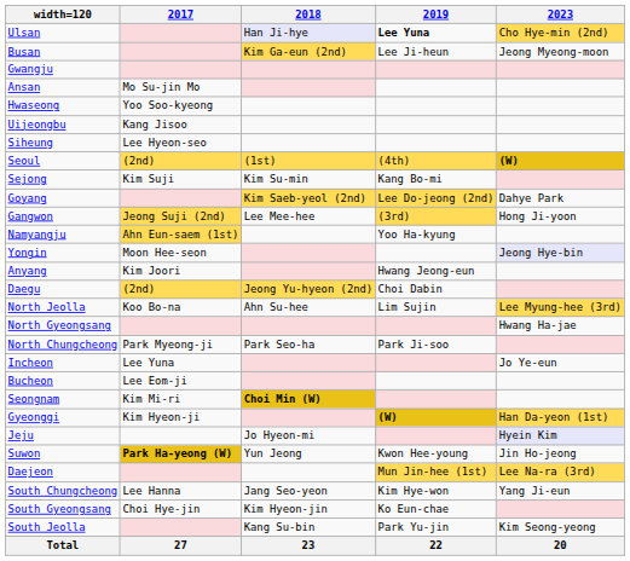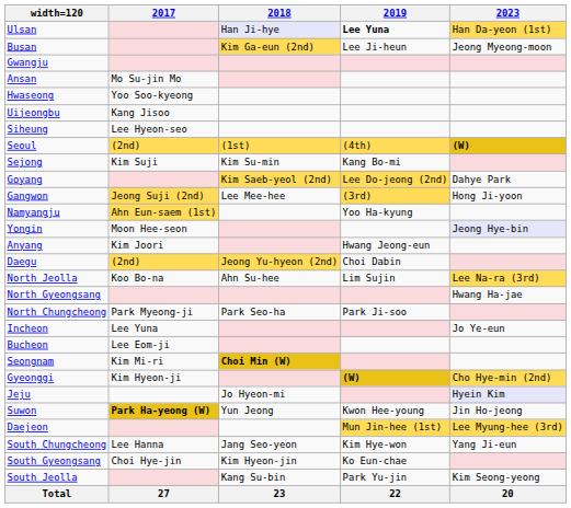Ulsan | 2023: Cho Hye-min (2nd) -> Han Da-yeon (1st)
North Jeolla | 2023: Lee Myung-hee (3rd) -> Lee Na-ra (3rd)
Gyeonggi | 2023: Han Da-yeon (1st) -> Cho Hye-min (2nd)
Daejeon | 2023: Lee Na-ra (3rd) -> Lee Myung-hee (3rd)
